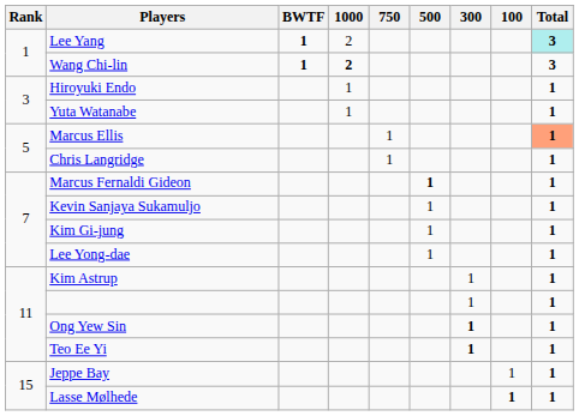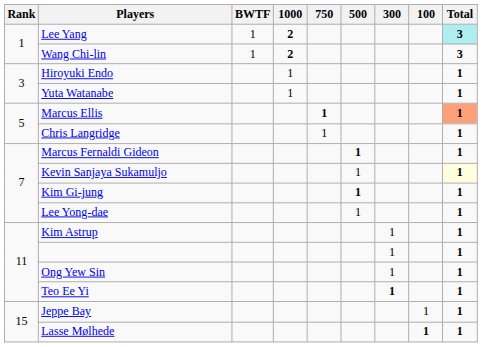Lee Yang | BWTF: bold -> normal
Lee Yang | 1000: normal -> bold
Wang Chi-lin | BWTF: bold -> normal
Marcus Ellis | 750: normal -> bold
Kevin Sanjaya Sukamuljo | Total: no background -> lightyellow background
Kim Gi-jung | 500: normal -> bold
Ong Yew Sin | 300: bold -> normal
